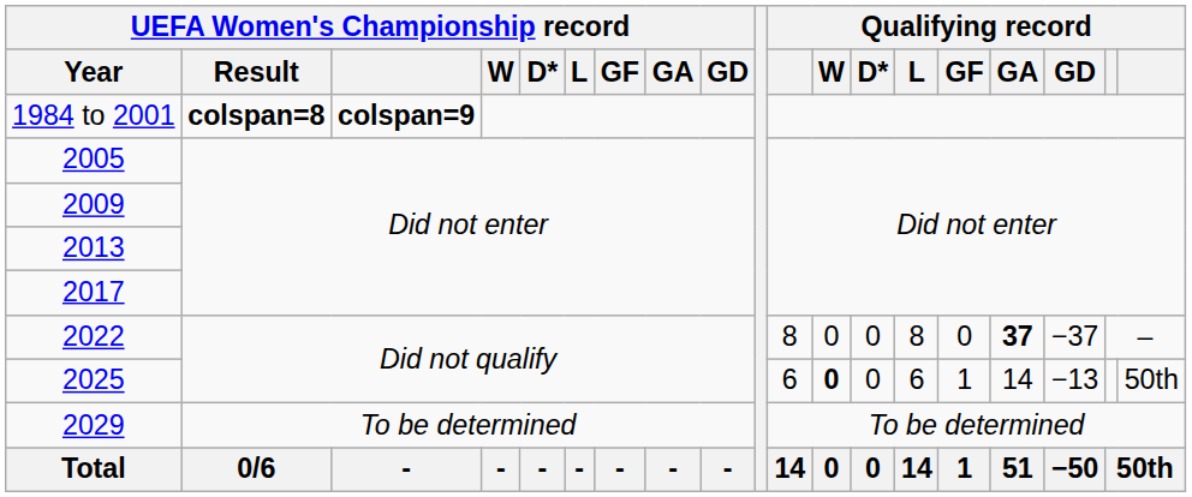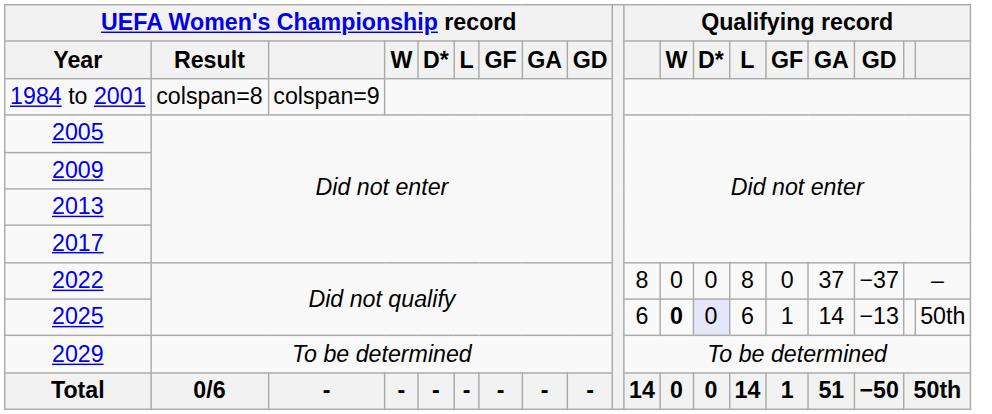1984 to 2001 | UEFA Women's Championship record / Result: bold -> normal
1984 to 2001 | UEFA Women's Championship record: bold -> normal
2022 | Qualifying record / GA: bold -> normal
2025 | Qualifying record / D*: no background -> lavender background
